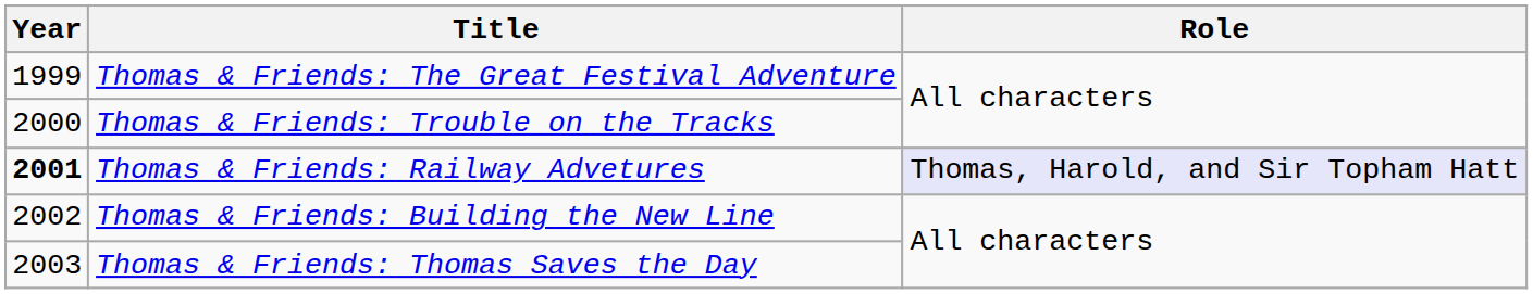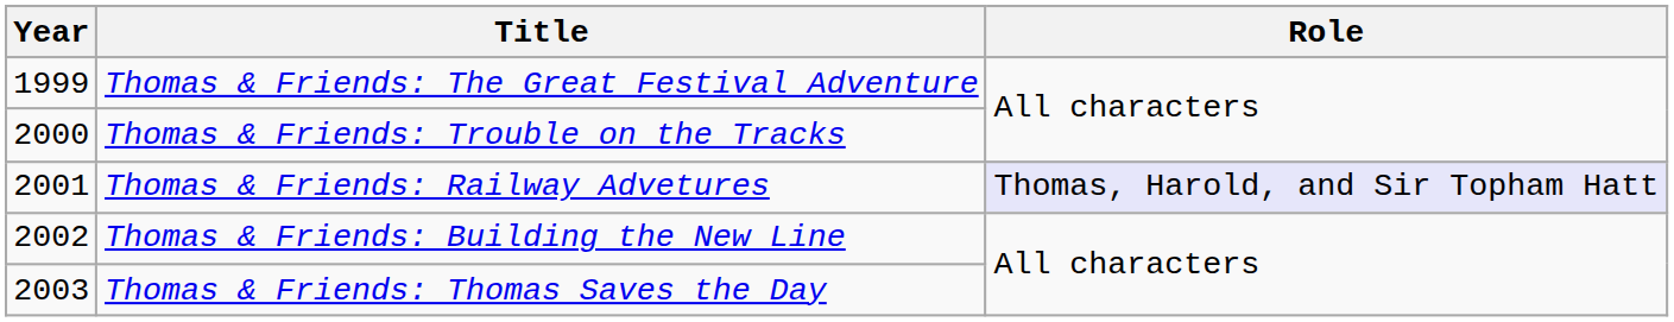Thomas & Friends: Railway Advetures | Year: bold -> normal
